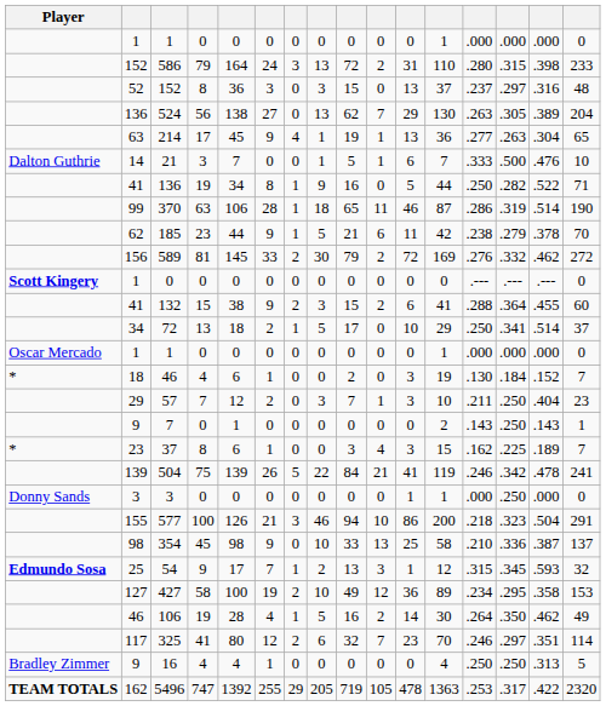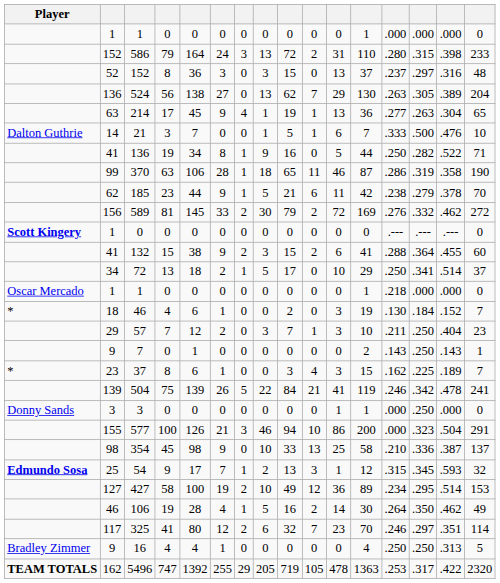370 | column 15: .514 -> .358
Oscar Mercado / 1 | column 13: .000 -> .218
577 | column 13: .218 -> .000
427 | column 15: .358 -> .514
